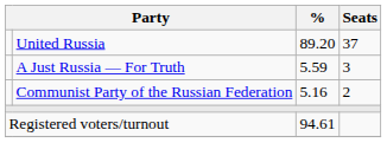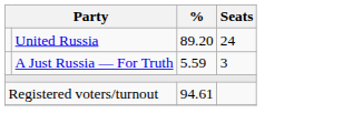United Russia | Seats: 37 -> 24
- row: Communist Party of the Russian Federation | 5.16 | 2
